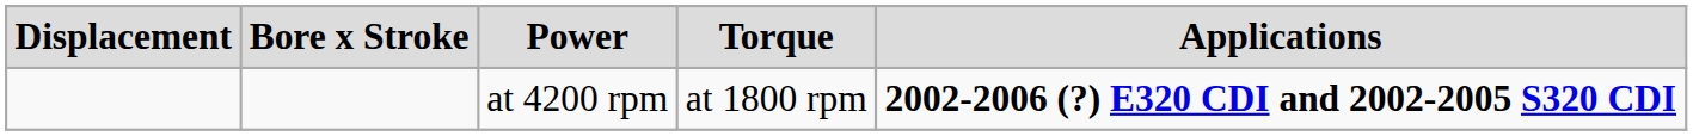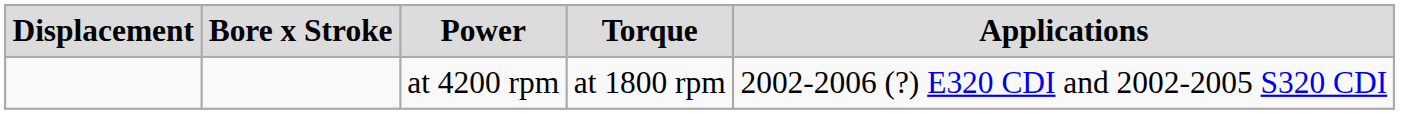at 4200 rpm | Applications: bold -> normal
